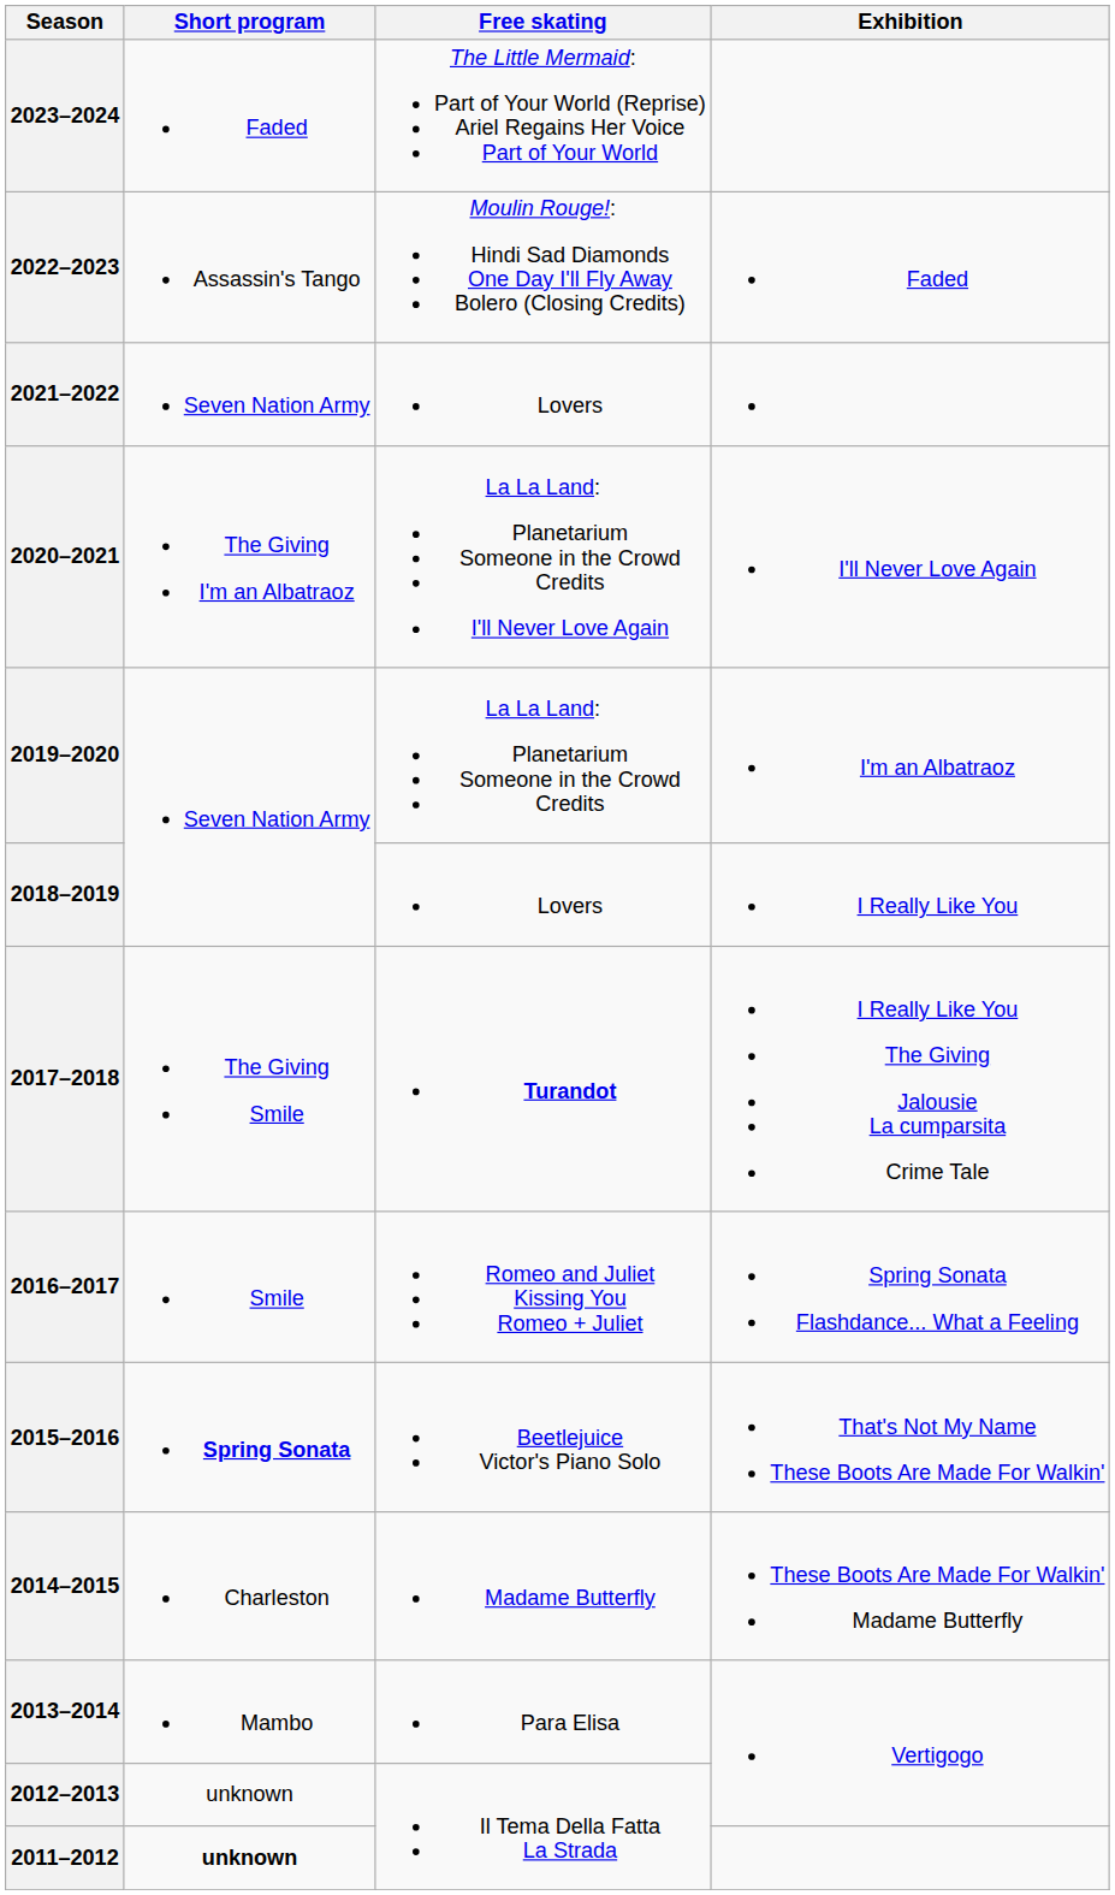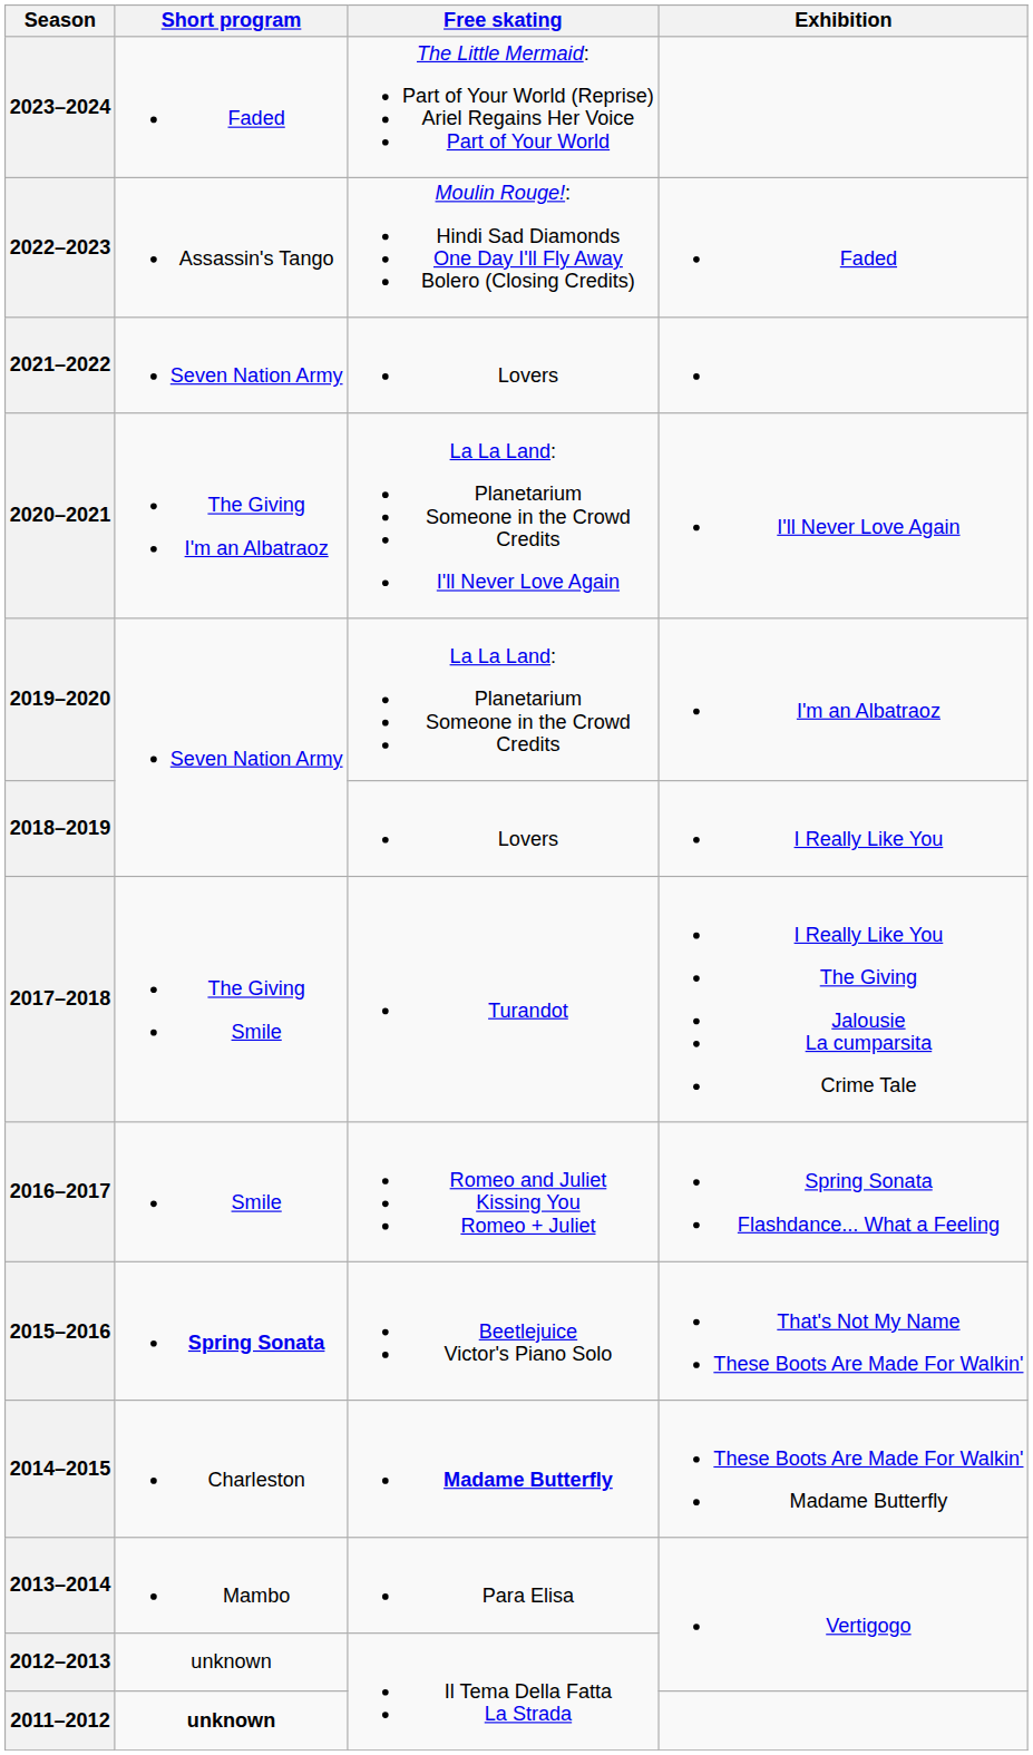2017–2018 | Free skating: bold -> normal
2014–2015 | Free skating: normal -> bold
